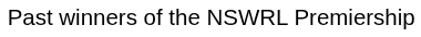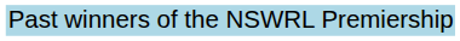row 1 | column 1: no background -> lightblue background
